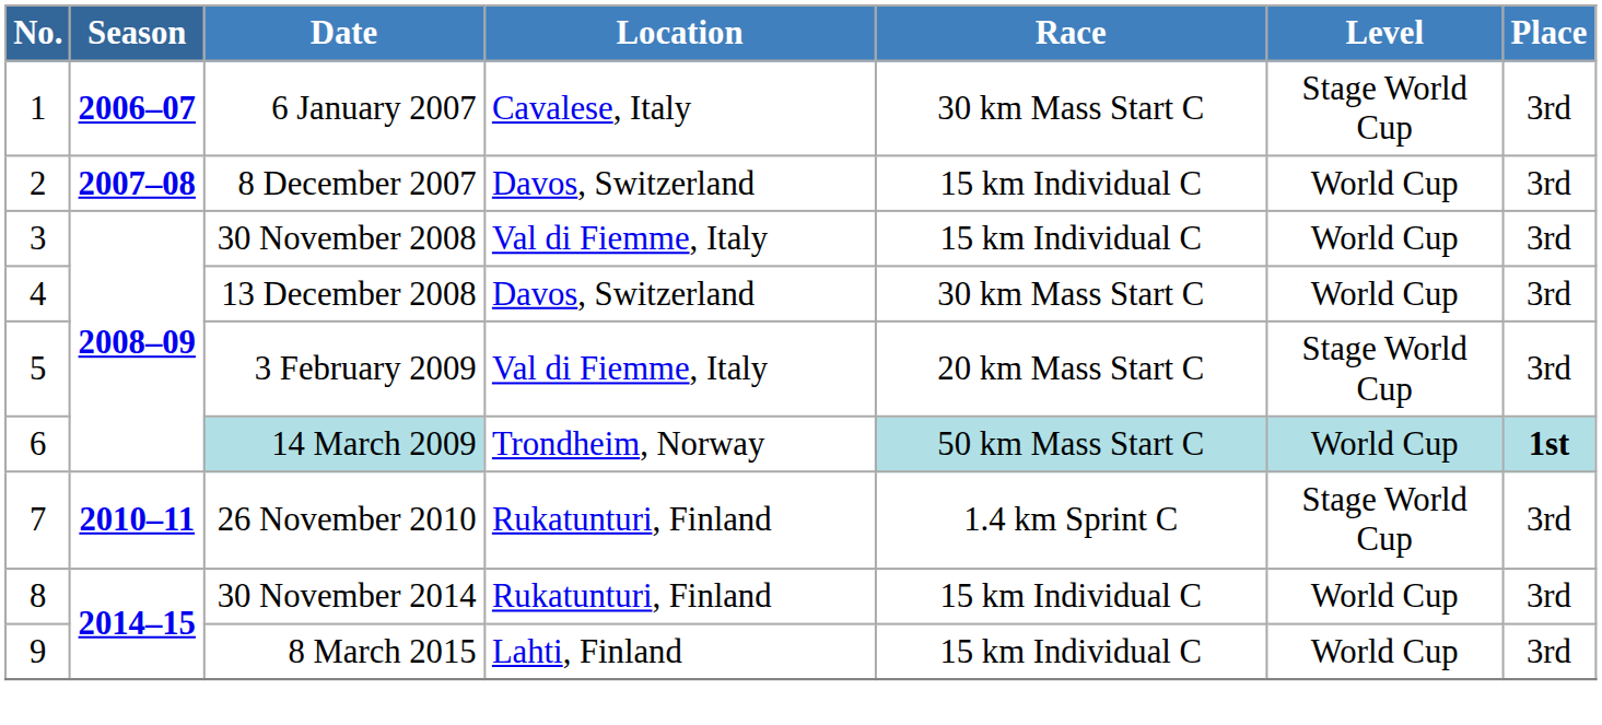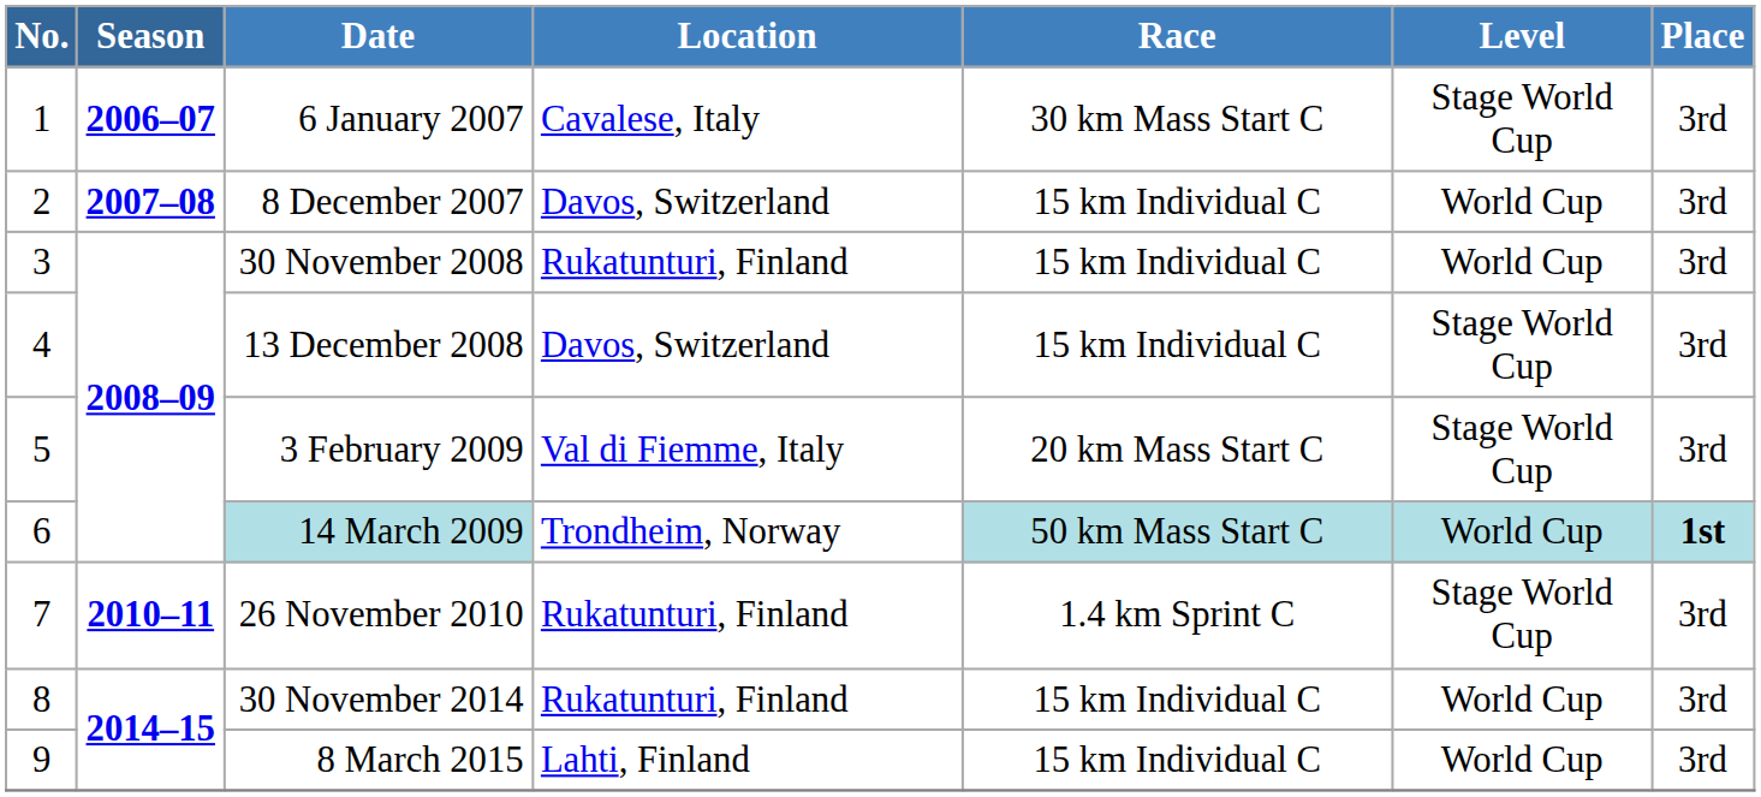30 November 2008 | Location: Val di Fiemme, Italy -> Rukatunturi, Finland
13 December 2008 | Race: 30 km Mass Start C -> 15 km Individual C
13 December 2008 | Level: World Cup -> Stage World Cup
